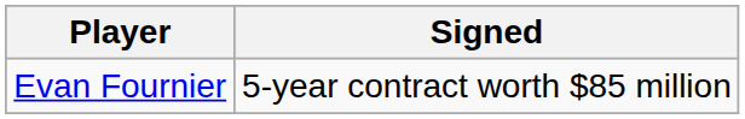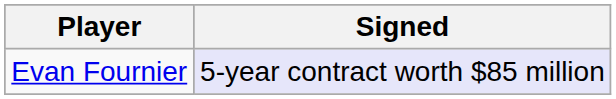Evan Fournier | Signed: no background -> lavender background
